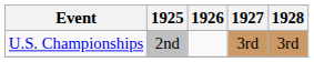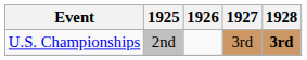U.S. Championships | 1928: normal -> bold
